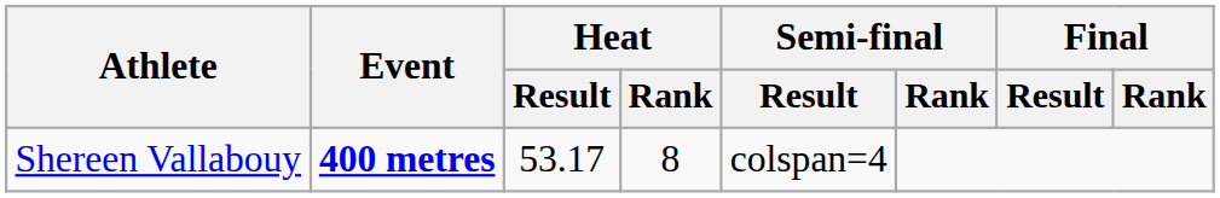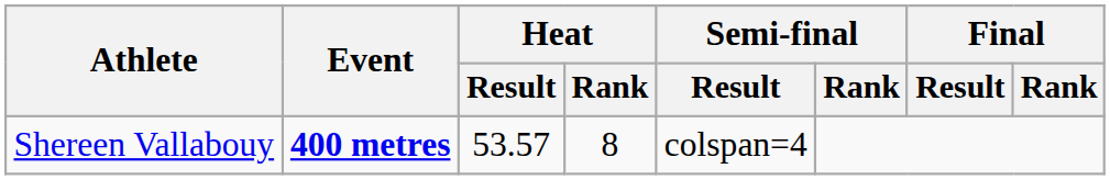Shereen Vallabouy | Heat / Result: 53.17 -> 53.57
